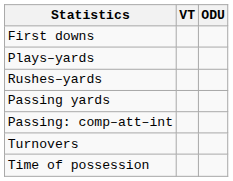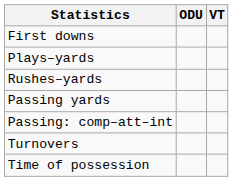columns swapped: ODU <-> VT
